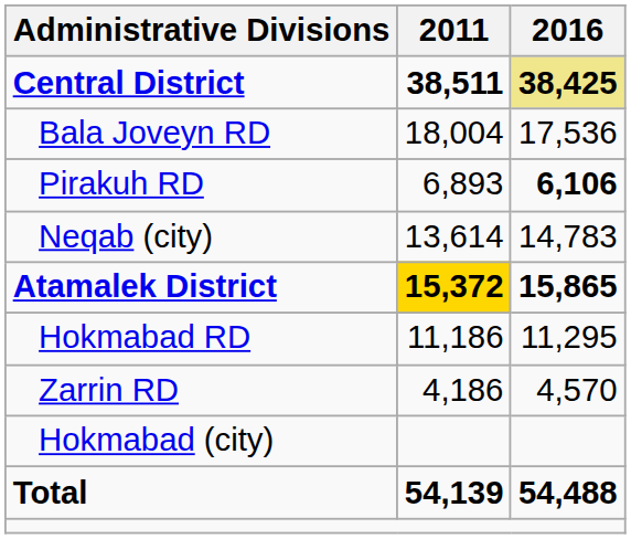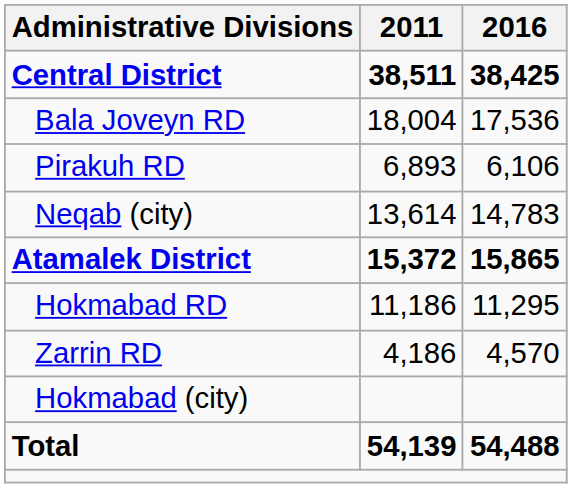Central District | 2016: khaki background -> no background
Pirakuh RD | 2016: bold -> normal
Atamalek District | 2011: gold background -> no background
